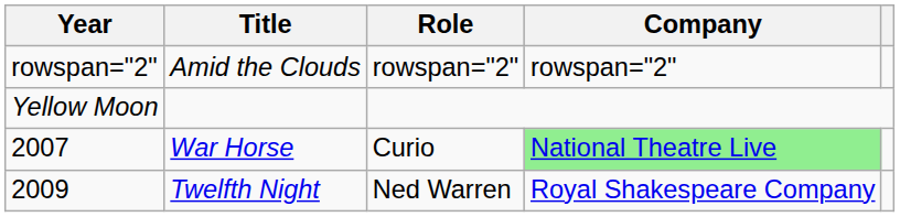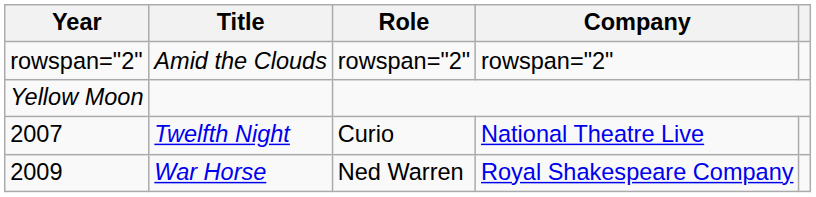2007 | Title: War Horse -> Twelfth Night
2007 | Company: lightgreen background -> no background
2009 | Title: Twelfth Night -> War Horse
